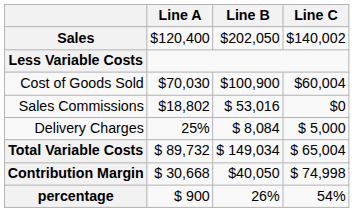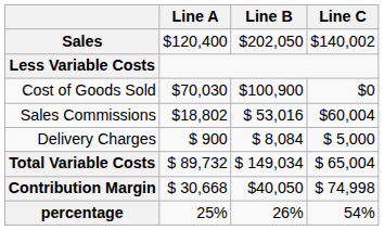Cost of Goods Sold | Line C: $60,004 -> $0
Sales Commissions | Line C: $0 -> $60,004
Delivery Charges | Line A: 25% -> $ 900
percentage | Line A: $ 900 -> 25%
